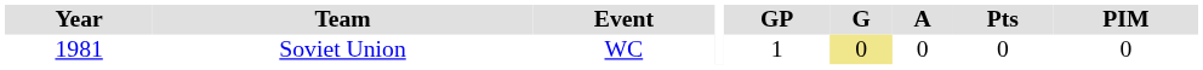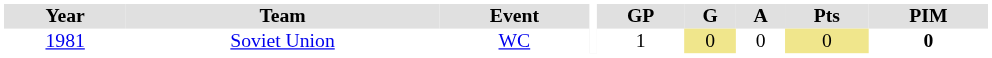Soviet Union | Pts: no background -> khaki background
Soviet Union | PIM: normal -> bold
